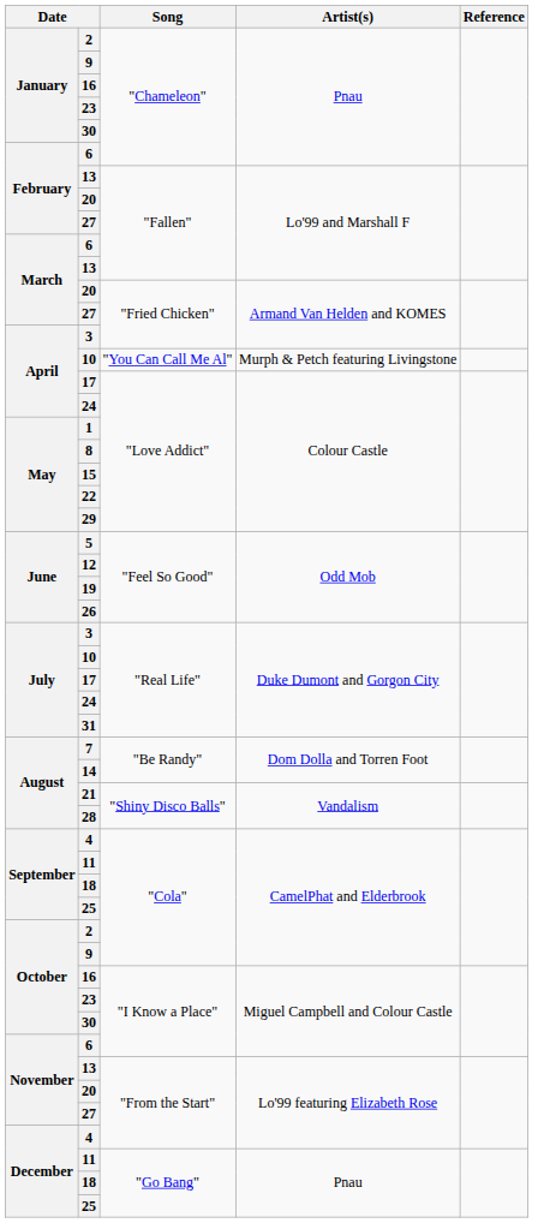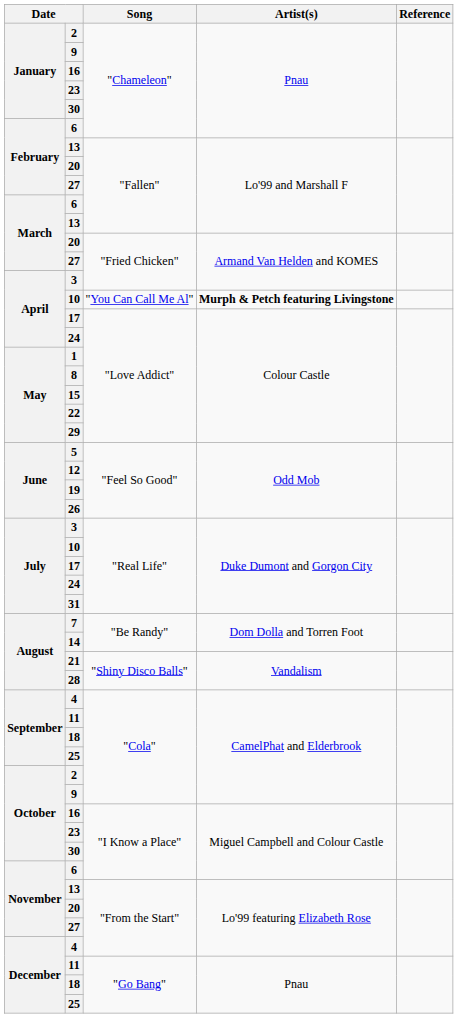10 / "You Can Call Me Al" | Artist(s): normal -> bold
